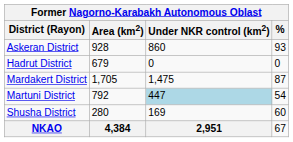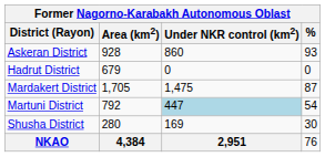Shusha District | %: 60 -> 30
NKAO | %: 67 -> 76
